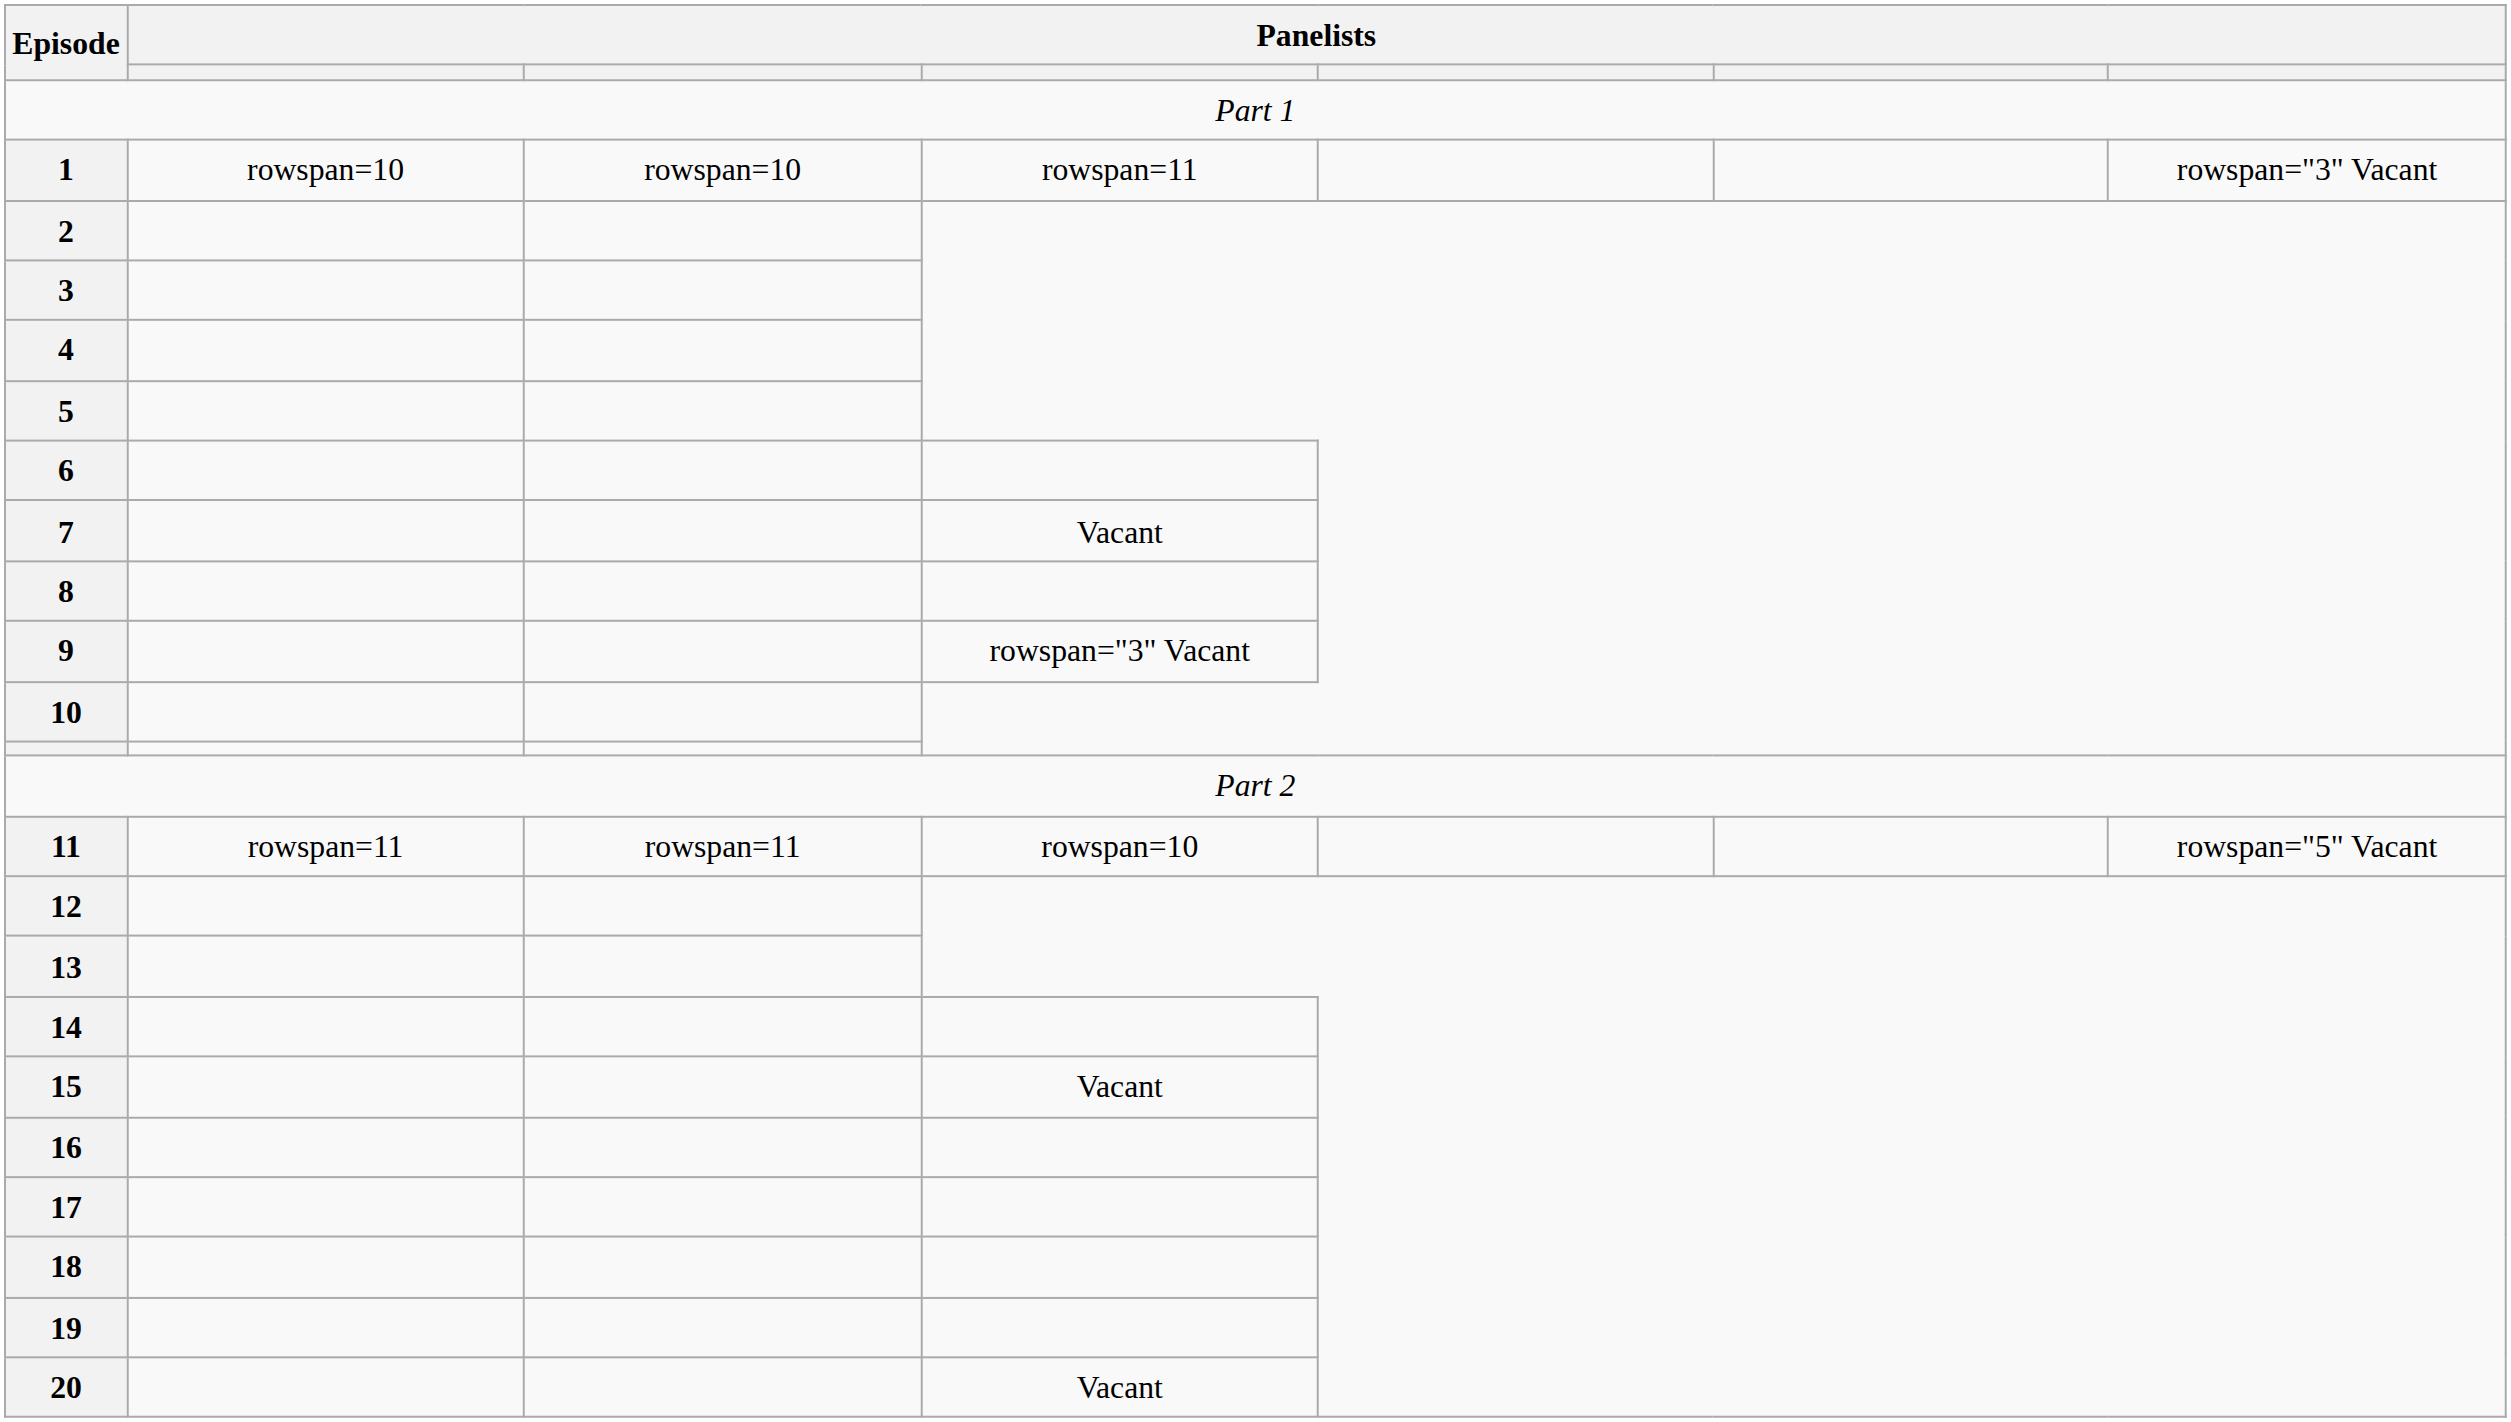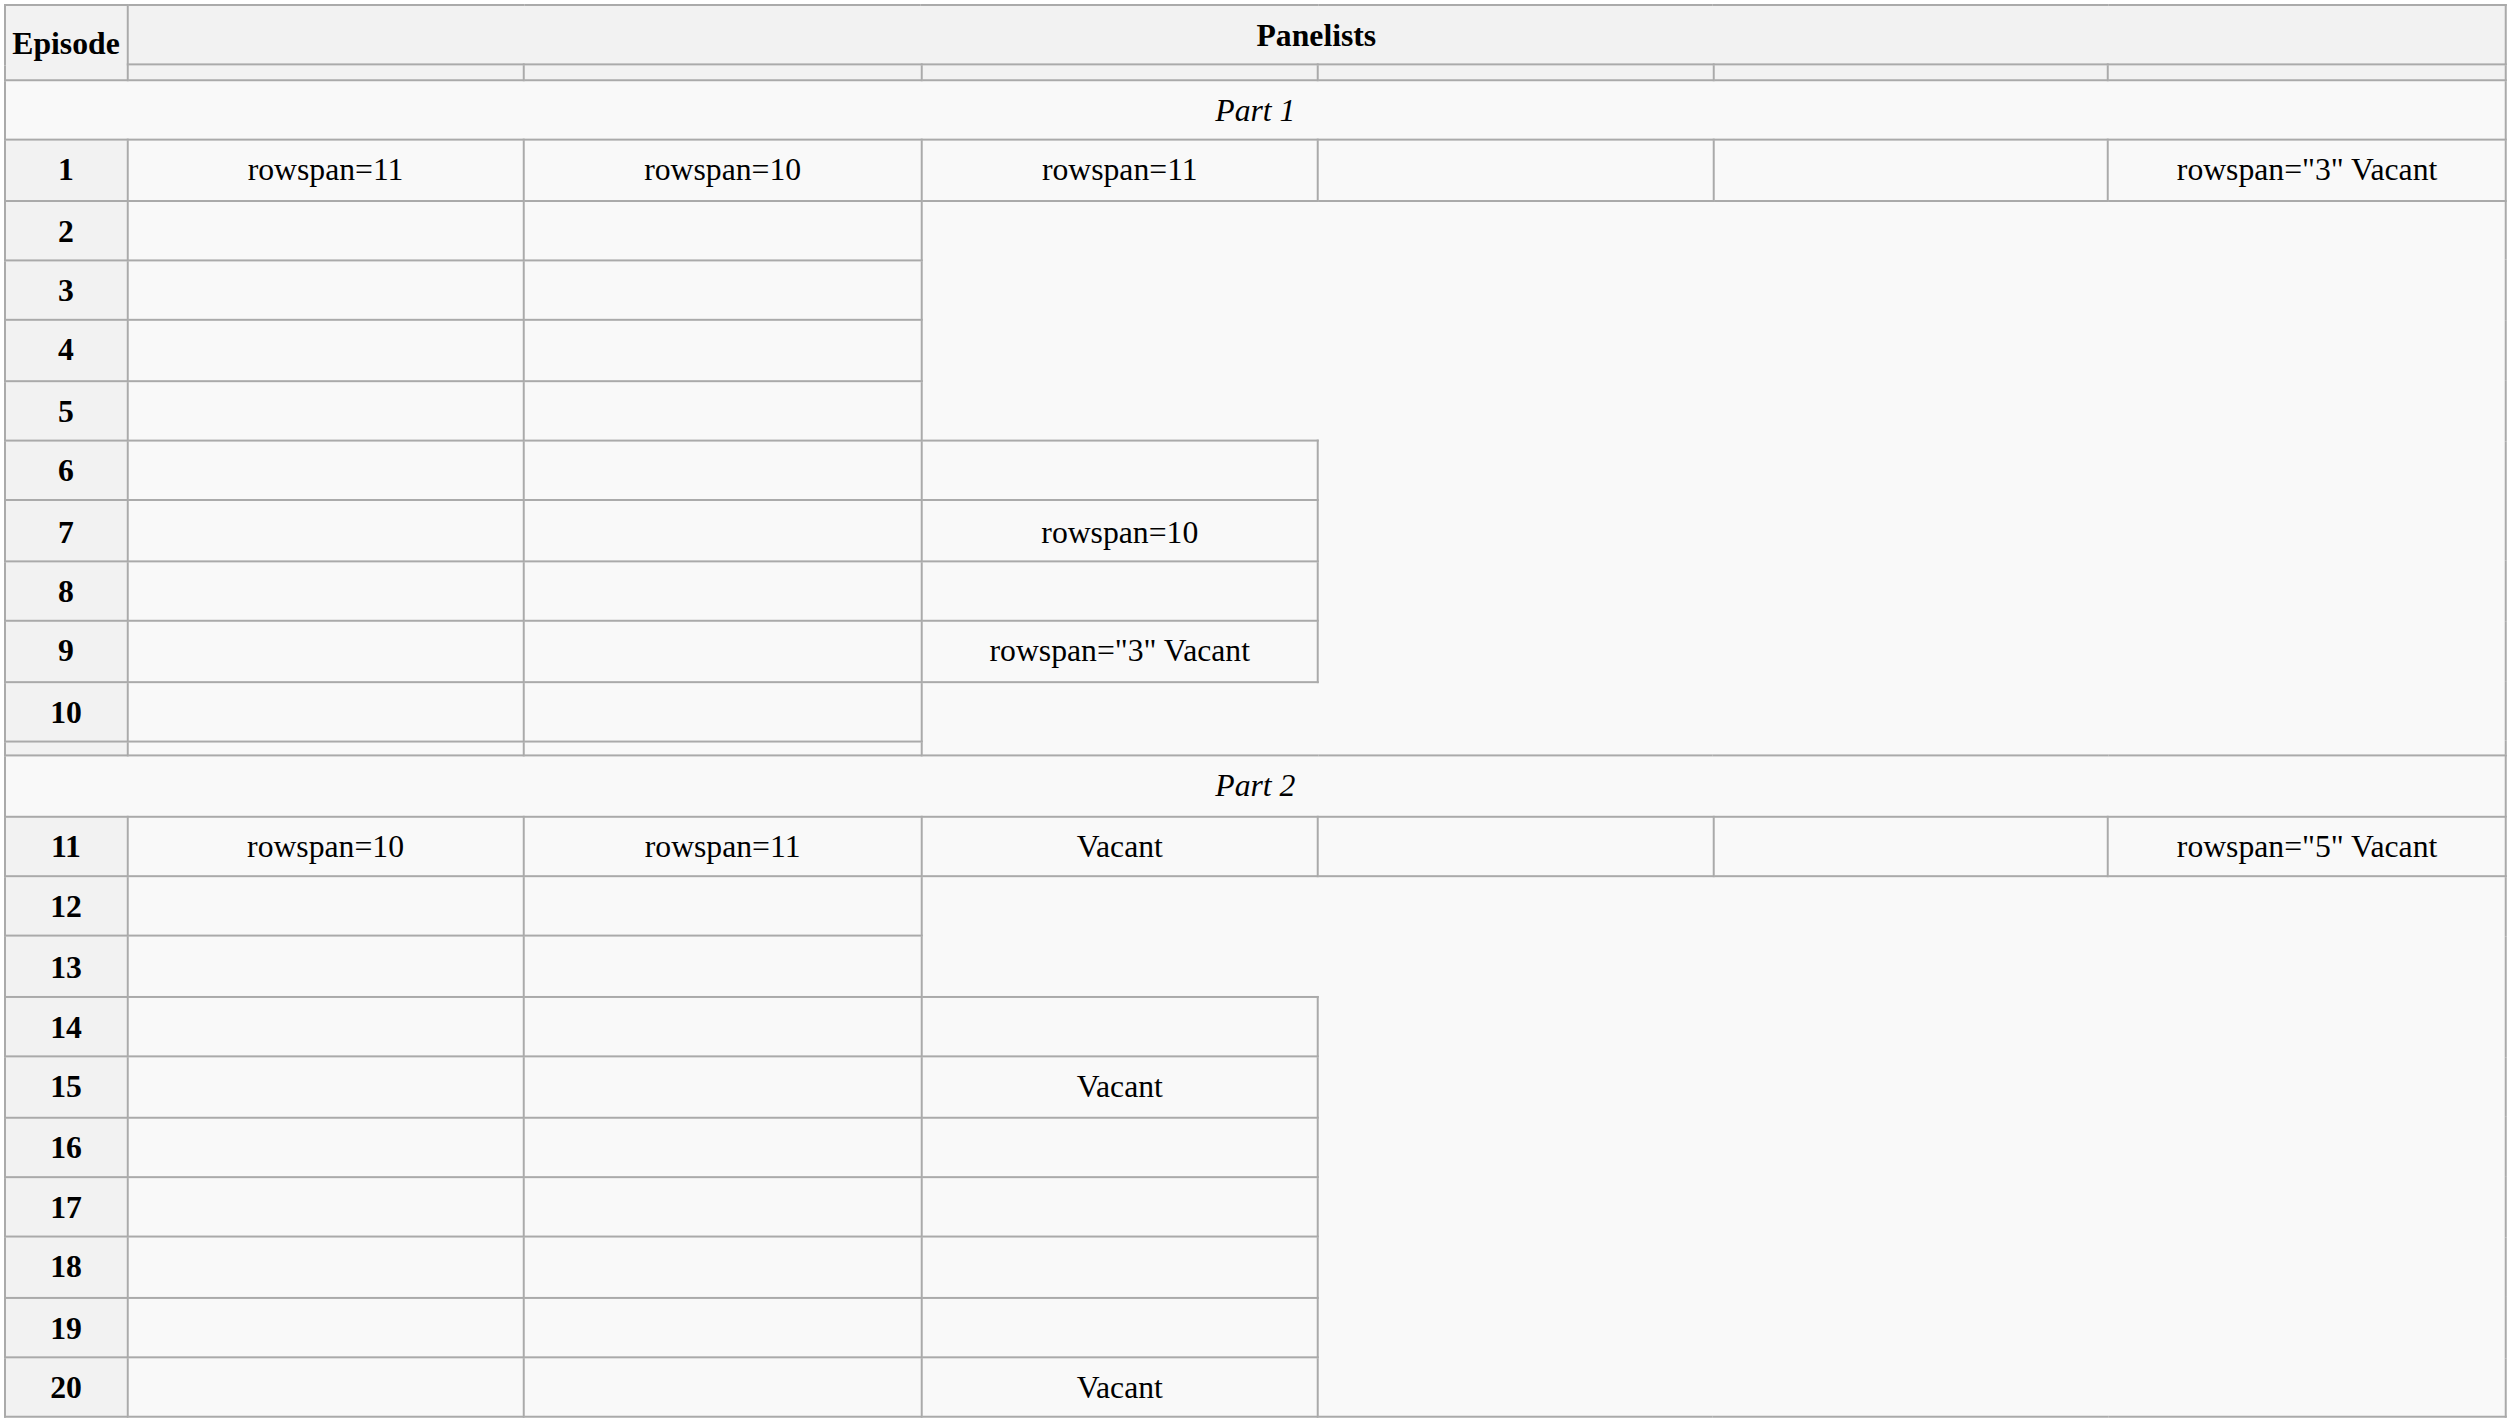1 | column 2: rowspan=10 -> rowspan=11
7 | column 4: Vacant -> rowspan=10
11 | column 2: rowspan=11 -> rowspan=10
11 | column 4: rowspan=10 -> Vacant
